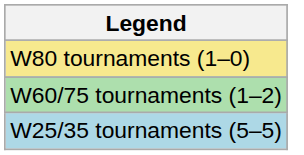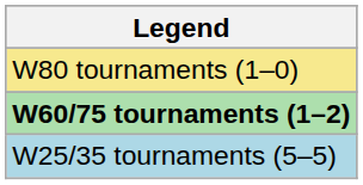row 3 | column 1: normal -> bold
